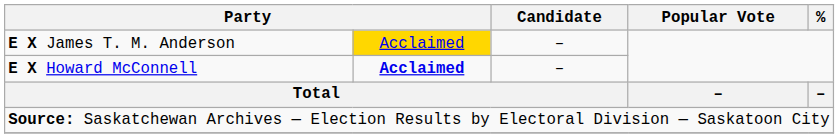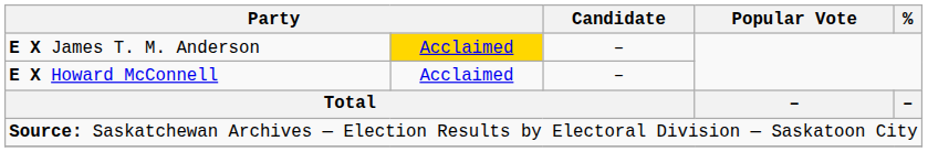E X Howard McConnell | column 2: bold -> normal
